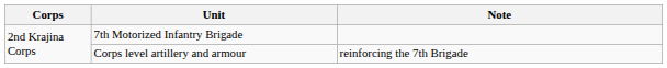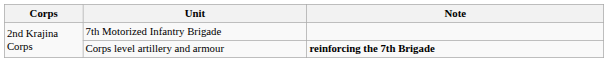Corps level artillery and armour | Note: normal -> bold
